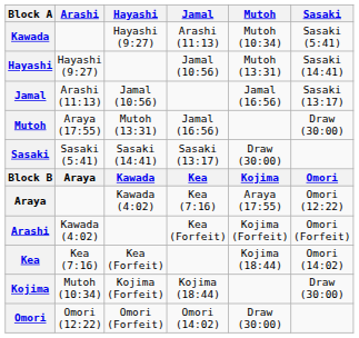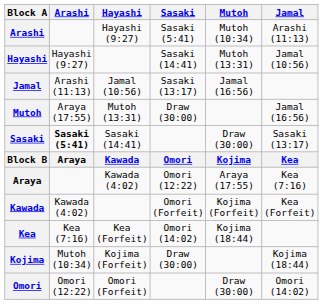columns swapped: Jamal <-> Sasaki
row 2 | Block A: Kawada -> Arashi
row 6 | Arashi: normal -> bold
row 9 | Block A: Arashi -> Kawada
